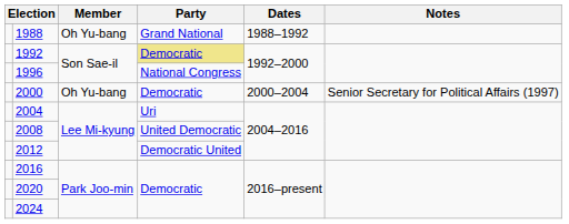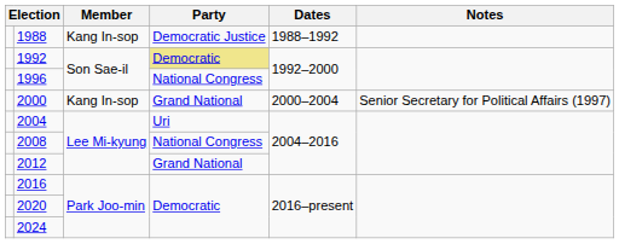1988 | Member: Oh Yu-bang -> Kang In-sop
1988 | Party: Grand National -> Democratic Justice
2000 | Member: Oh Yu-bang -> Kang In-sop
2000 | Party: Democratic -> Grand National
2008 | Party: United Democratic -> National Congress
2012 | Party: Democratic United -> Grand National
